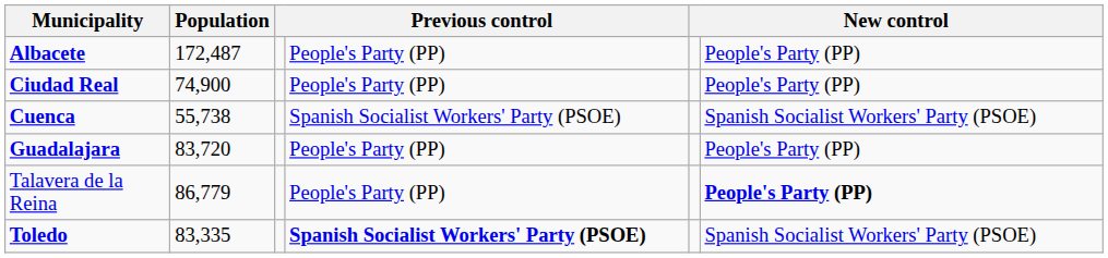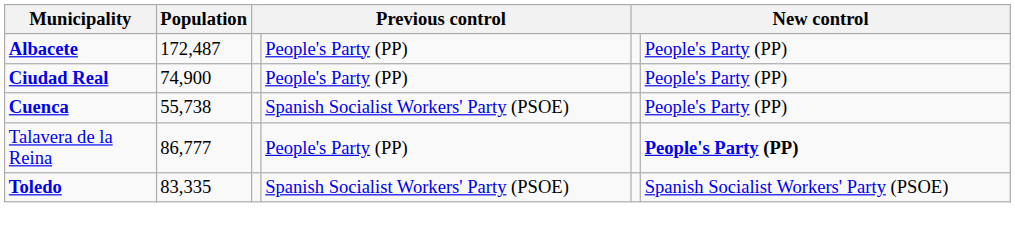Cuenca | column 6: Spanish Socialist Workers' Party (PSOE) -> People's Party (PP)
- row: Guadalajara | 83,720 | People's Party (PP) | People's Party (PP)
Talavera de la Reina | Population: 86,779 -> 86,777
Toledo | column 4: bold -> normal
